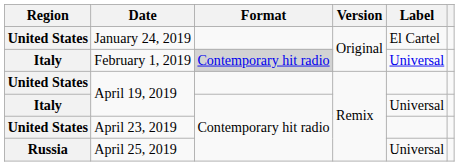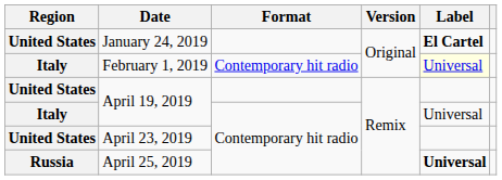January 24, 2019 | Label: normal -> bold
February 1, 2019 | Format: lightgrey background -> no background
February 1, 2019 | Label: no background -> lightyellow background
April 25, 2019 | Label: normal -> bold
